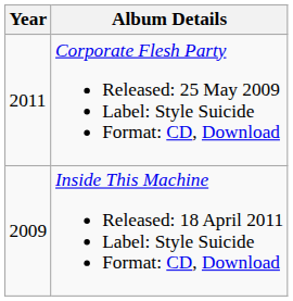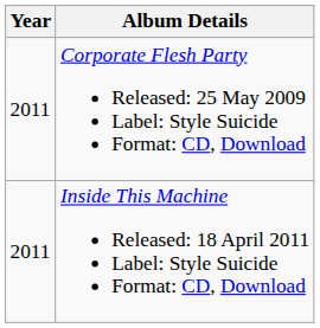row 3 | Year: 2009 -> 2011
